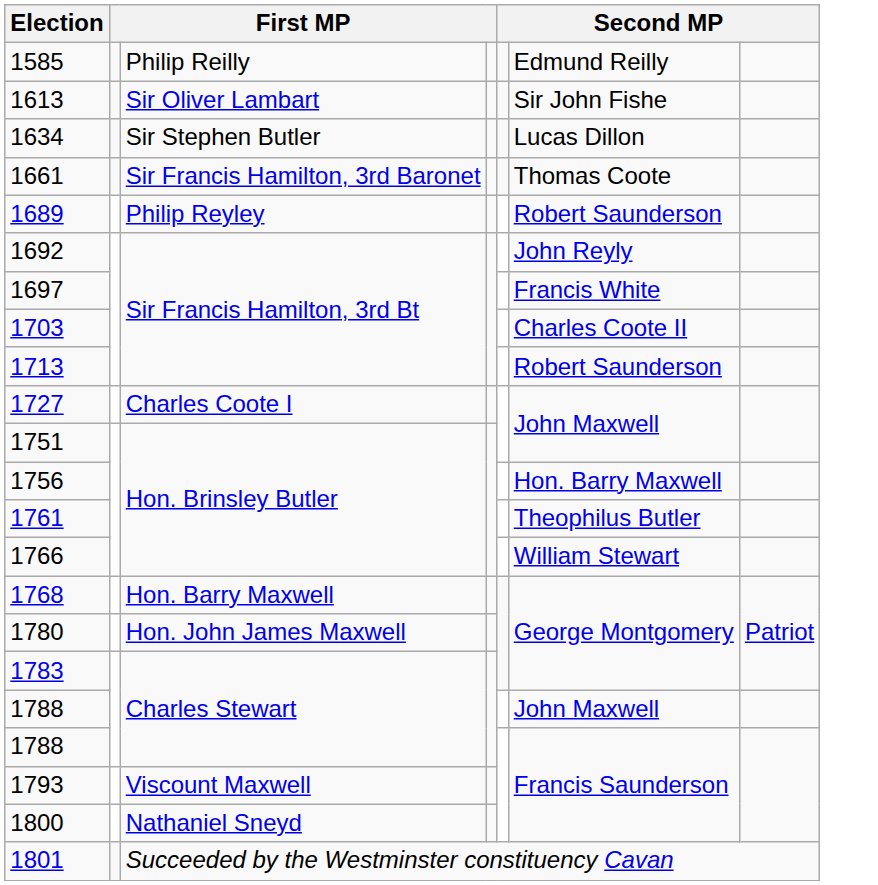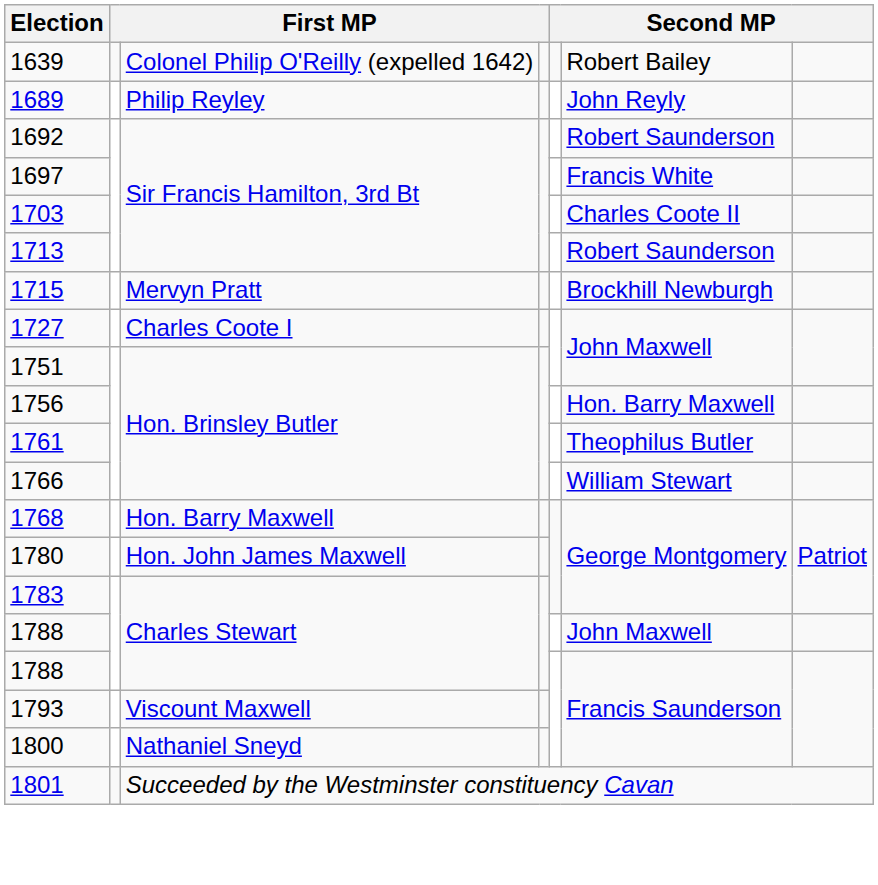- row: 1585 | Philip Reilly | Edmund Reilly
- row: 1613 | Sir Oliver Lambart | Sir John Fishe
- row: 1634 | Sir Stephen Butler | Lucas Dillon
+ row: 1639 | Colonel Philip O'Reilly (expelled 1642) | Robert Bailey
- row: 1661 | Sir Francis Hamilton, 3rd Baronet | Thomas Coote
1689 | column 6: Robert Saunderson -> John Reyly
1692 | column 6: John Reyly -> Robert Saunderson
+ row: 1715 | Mervyn Pratt | Brockhill Newburgh
